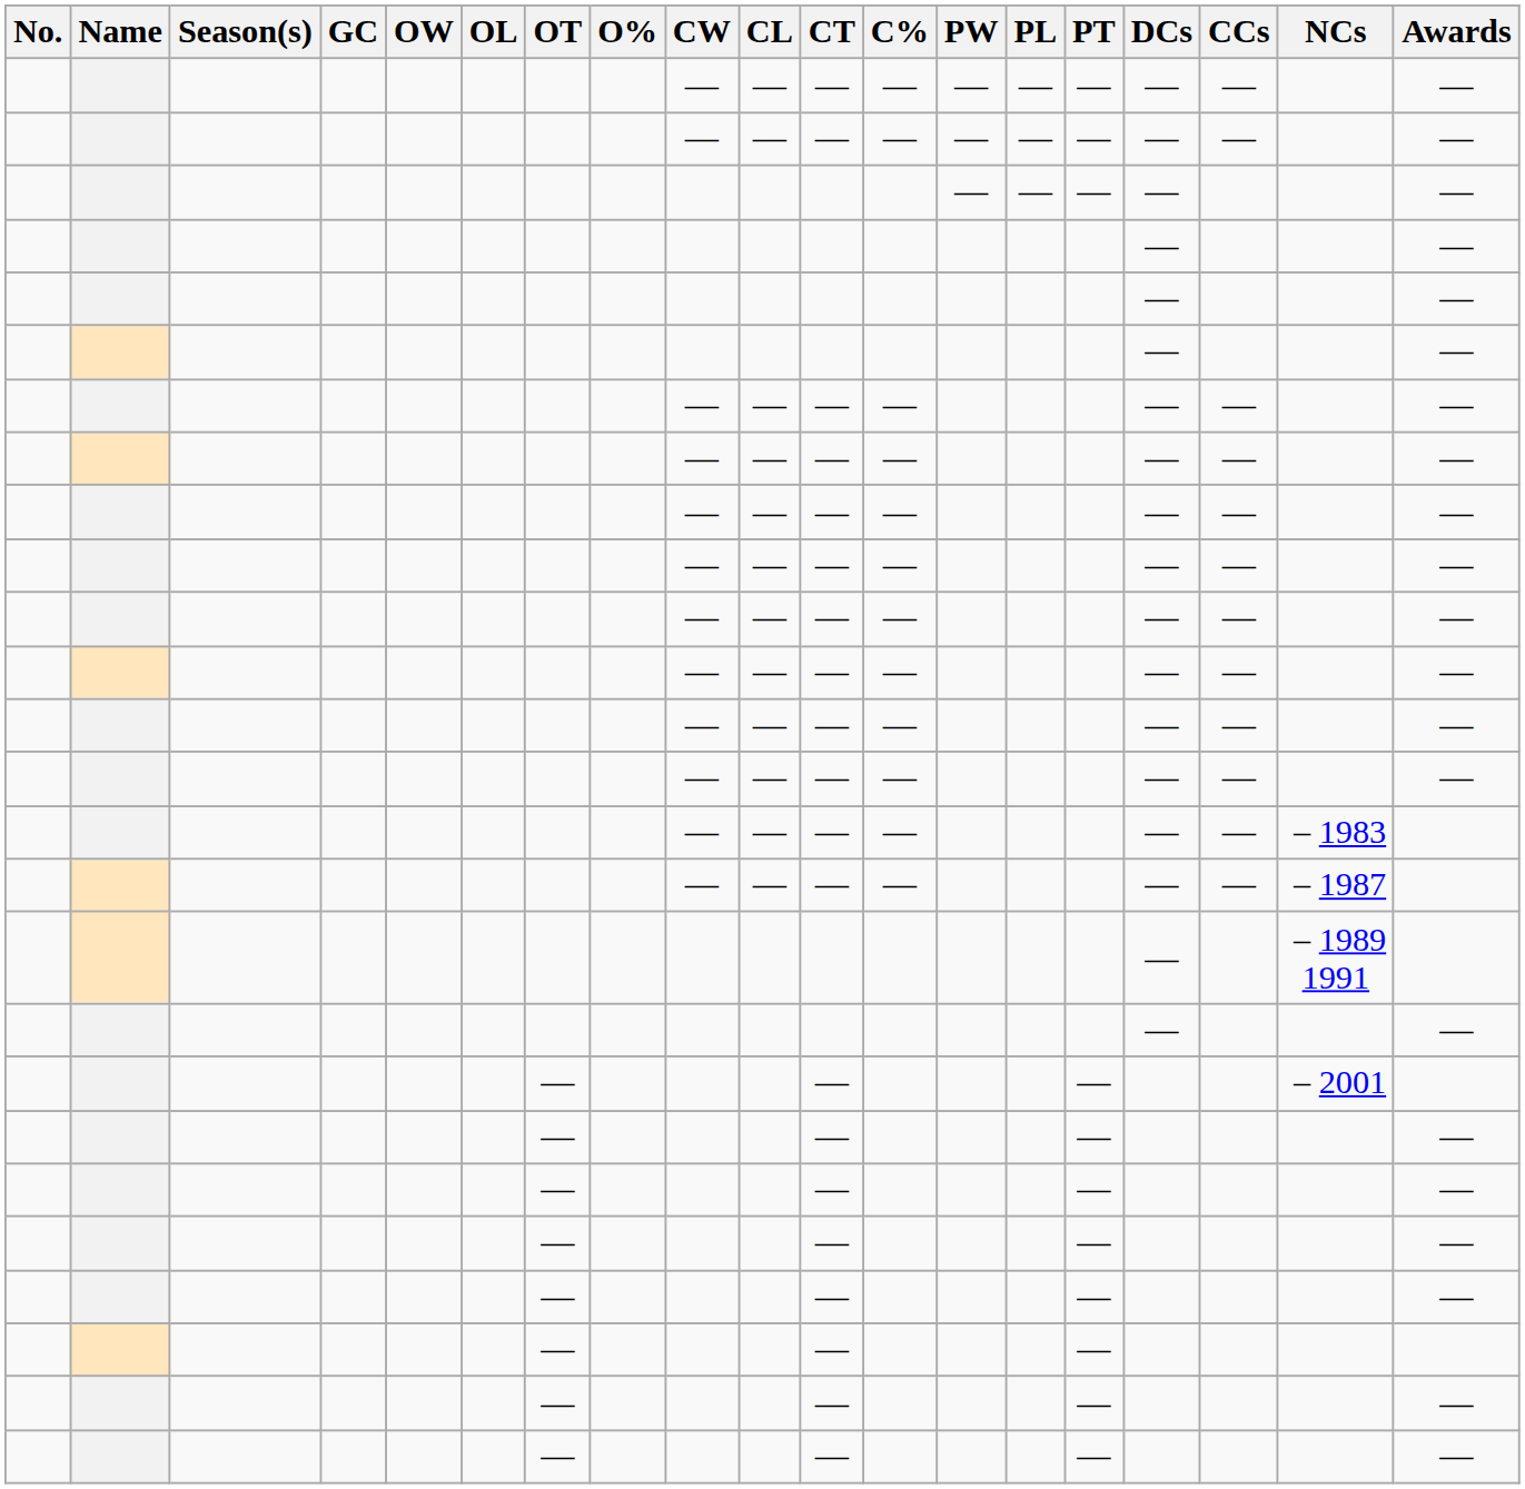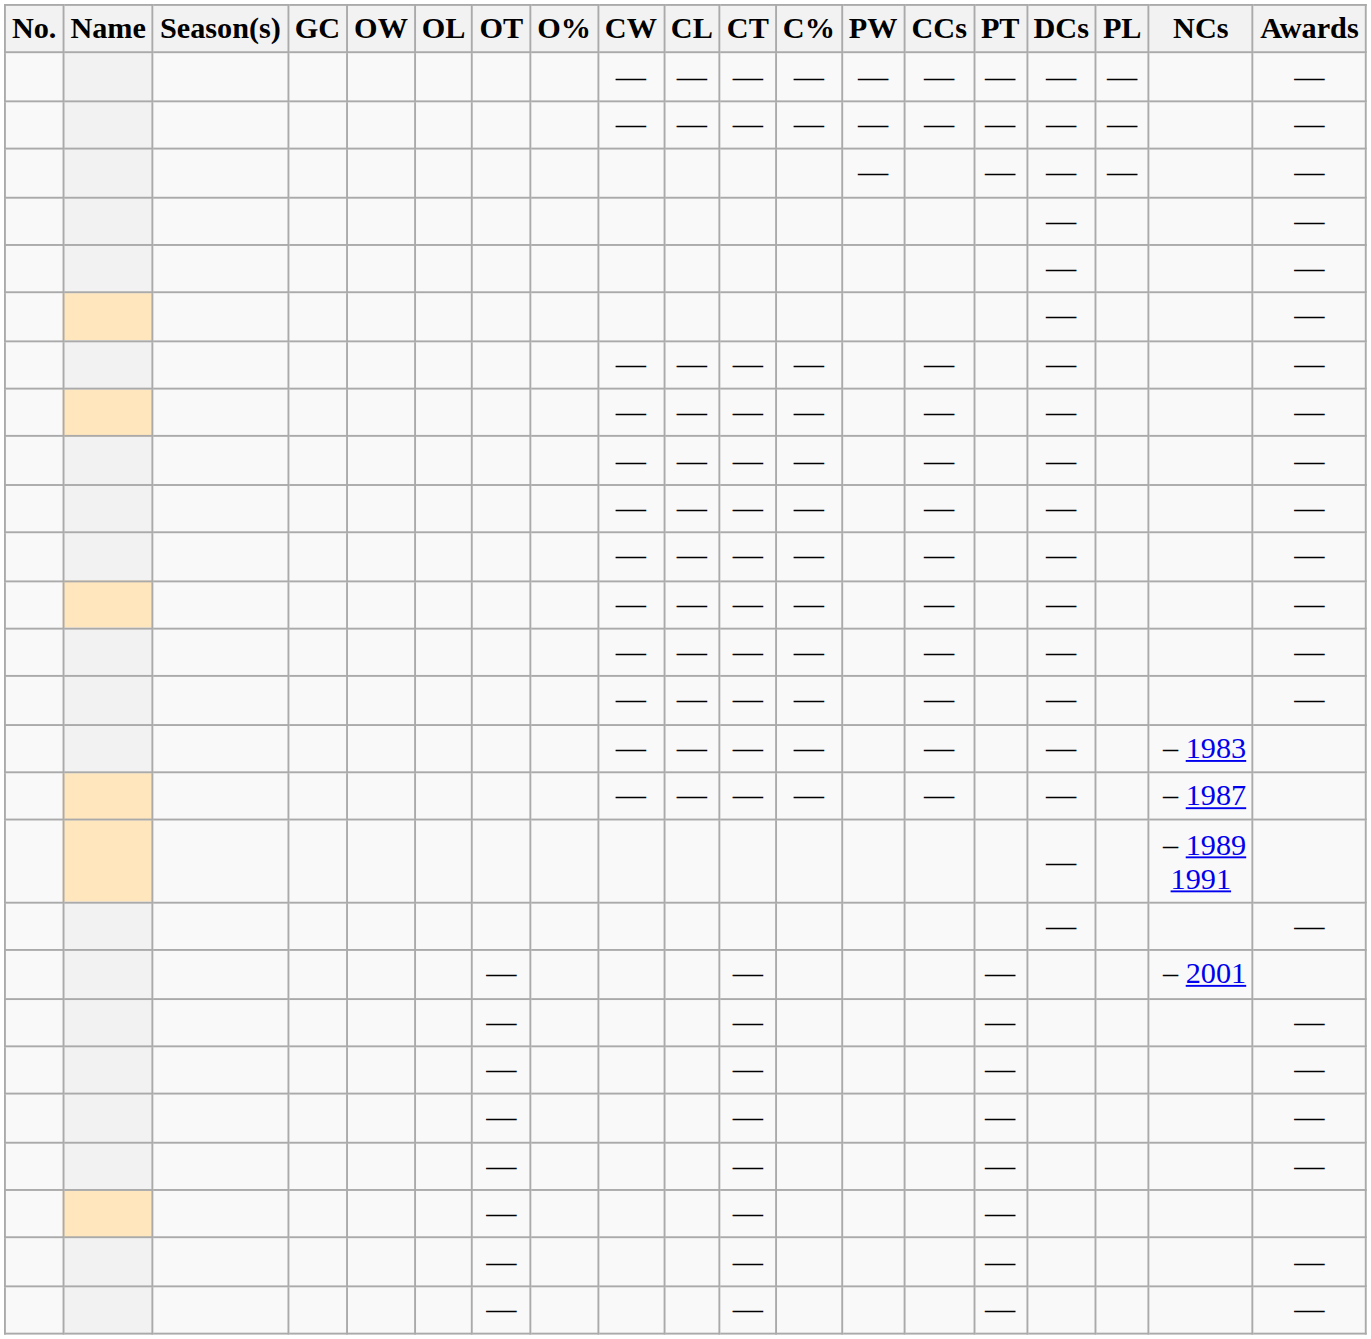columns swapped: PL <-> CCs
